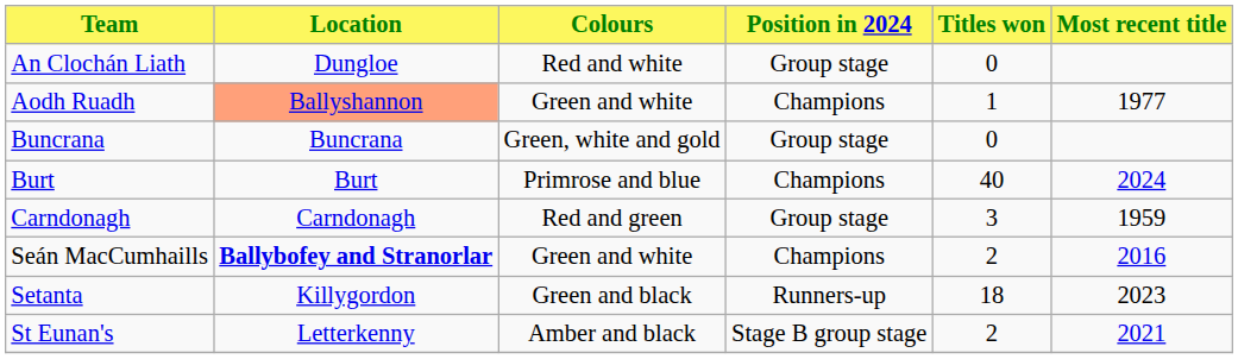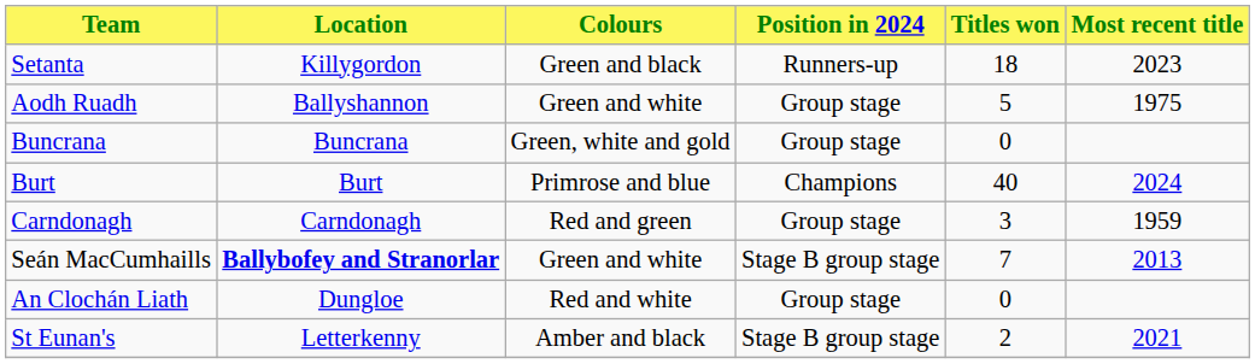rows swapped: An Clochán Liath <-> Setanta
Aodh Ruadh | Location: lightsalmon background -> no background
Aodh Ruadh | Position in 2024: Champions -> Group stage
Aodh Ruadh | Titles won: 1 -> 5
Aodh Ruadh | Most recent title: 1977 -> 1975
Seán MacCumhaills | Position in 2024: Champions -> Stage B group stage
Seán MacCumhaills | Titles won: 2 -> 7
Seán MacCumhaills | Most recent title: 2016 -> 2013
